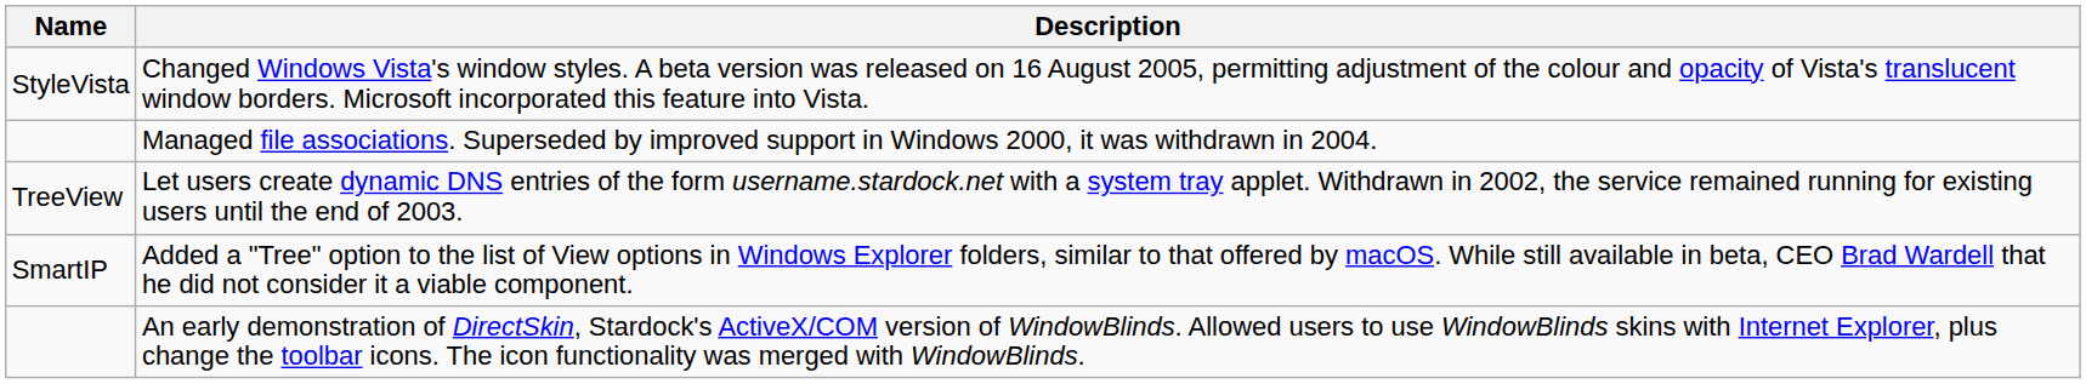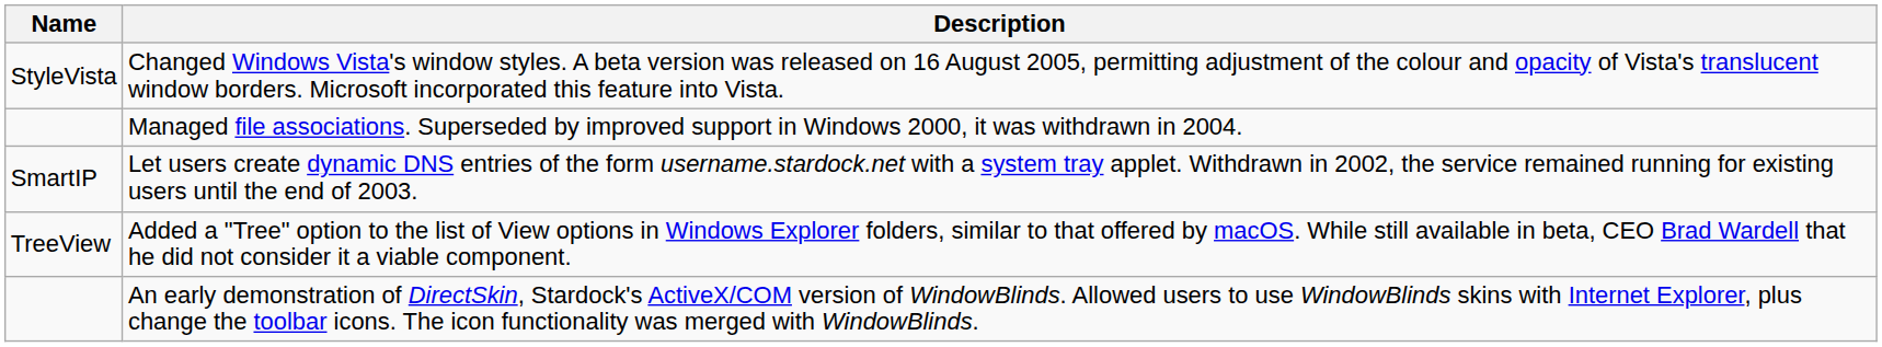row 4 | Name: TreeView -> SmartIP
row 5 | Name: SmartIP -> TreeView
